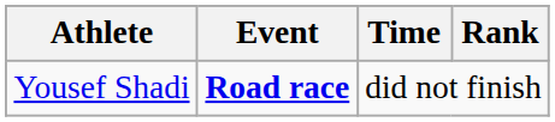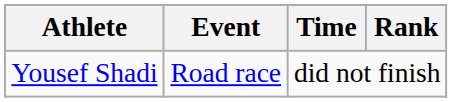Yousef Shadi | Event: bold -> normal
